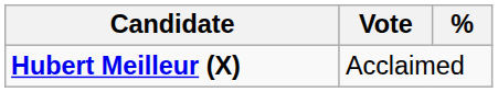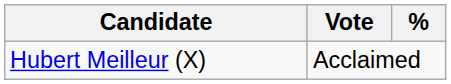Hubert Meilleur (X) | Candidate: bold -> normal
